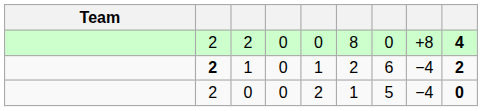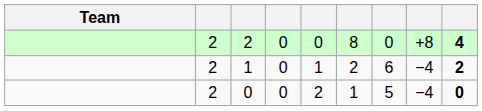row 3 | column 2: bold -> normal
